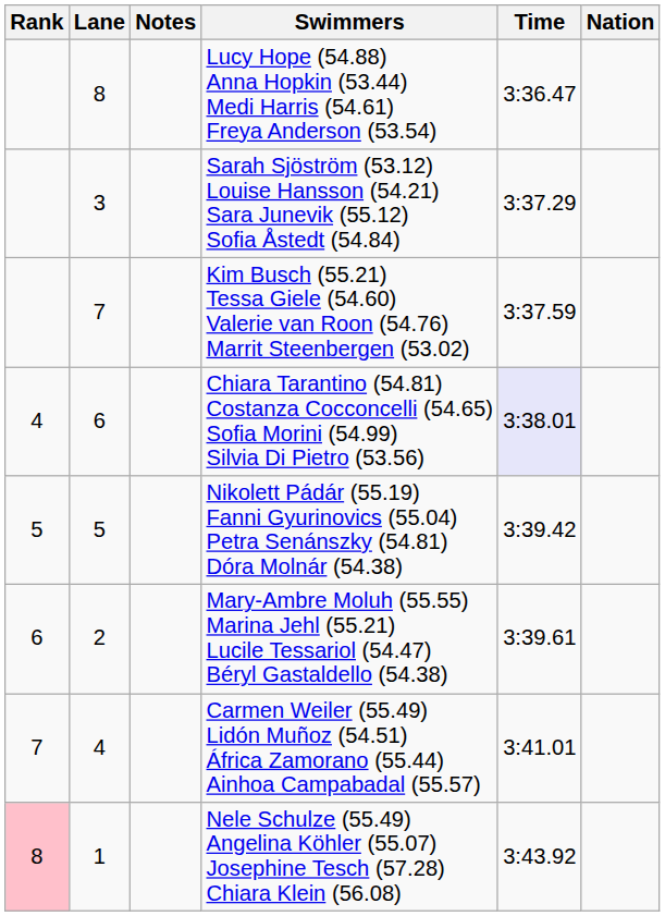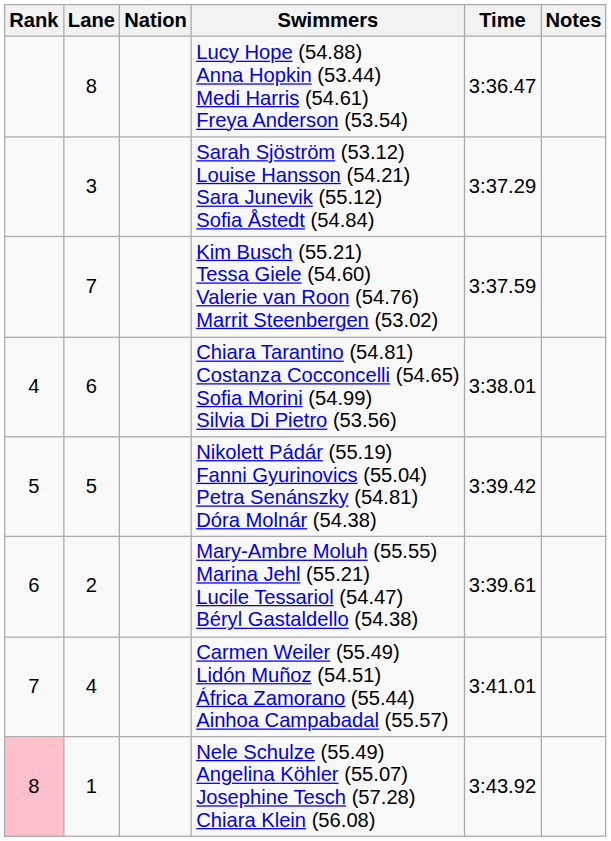columns swapped: Nation <-> Notes
row 5 | Time: lavender background -> no background
